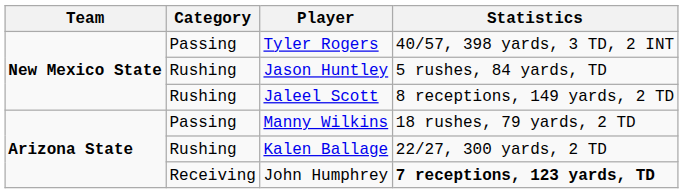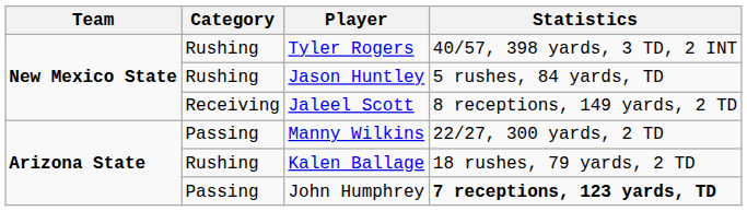Tyler Rogers | Category: Passing -> Rushing
Jaleel Scott | Category: Rushing -> Receiving
Manny Wilkins | Statistics: 18 rushes, 79 yards, 2 TD -> 22/27, 300 yards, 2 TD
Kalen Ballage | Statistics: 22/27, 300 yards, 2 TD -> 18 rushes, 79 yards, 2 TD
John Humphrey | Category: Receiving -> Passing
